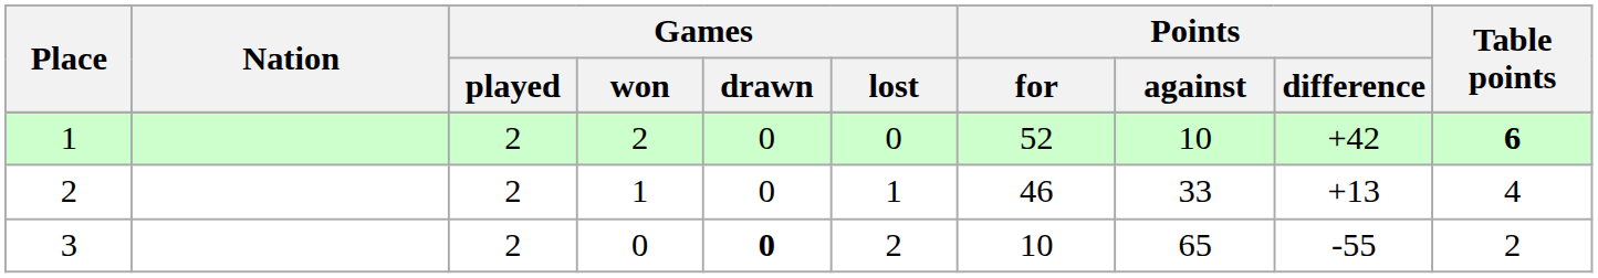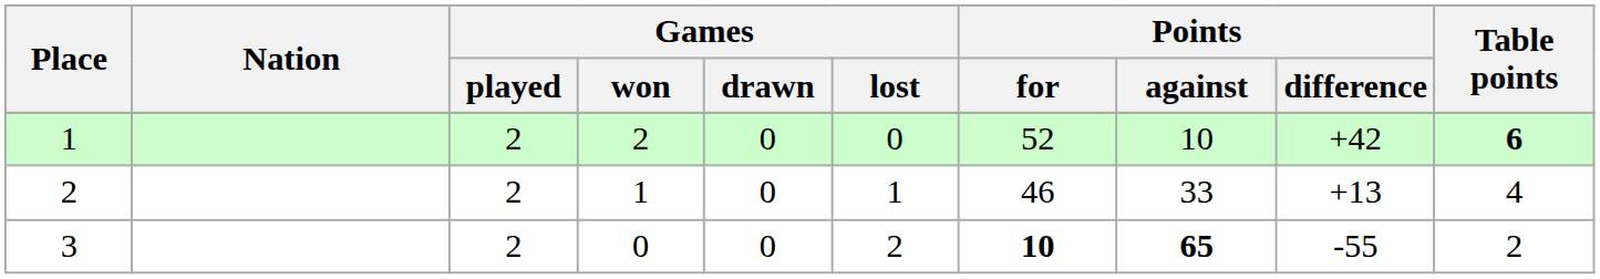3 | Games / drawn: bold -> normal
3 | Points / for: normal -> bold
3 | Points / against: normal -> bold
